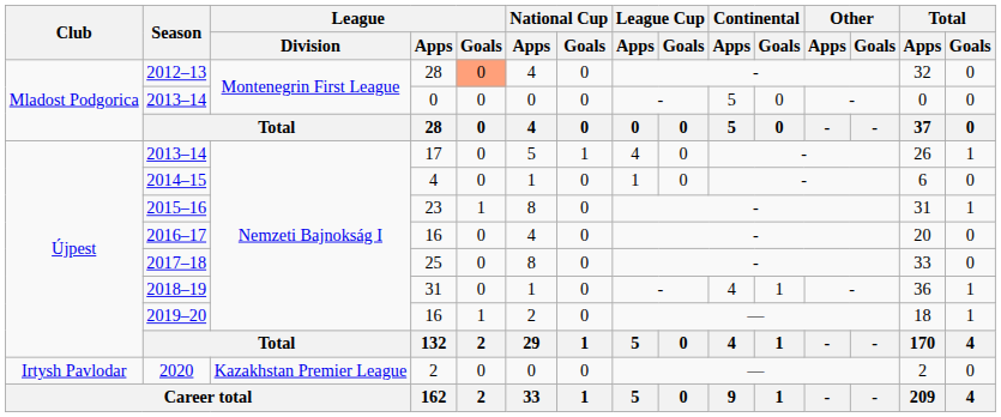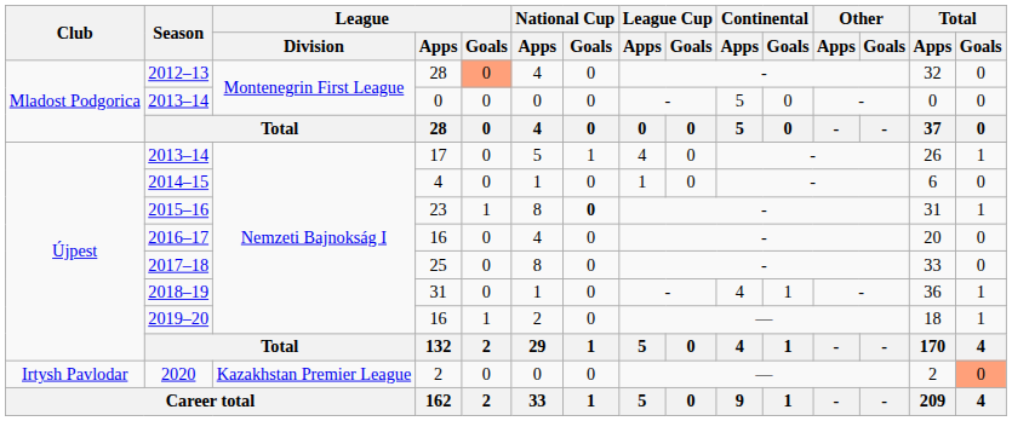2015–16 | National Cup / Goals: normal -> bold
2020 | Total / Goals: no background -> lightsalmon background
